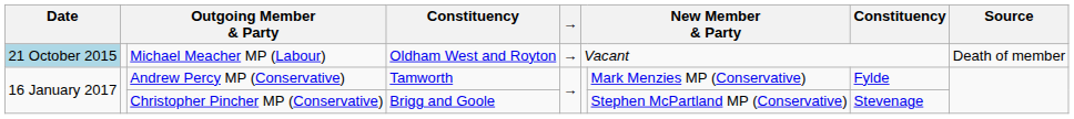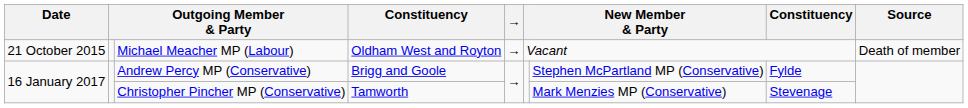Michael Meacher MP (Labour) | Date: lightblue background -> no background
Andrew Percy MP (Conservative) | column 4: Tamworth -> Brigg and Goole
Andrew Percy MP (Conservative) | column 7: Mark Menzies MP (Conservative) -> Stephen McPartland MP (Conservative)
Christopher Pincher MP (Conservative) | column 4: Brigg and Goole -> Tamworth
Christopher Pincher MP (Conservative) | column 7: Stephen McPartland MP (Conservative) -> Mark Menzies MP (Conservative)
